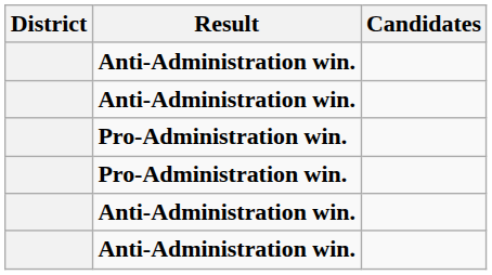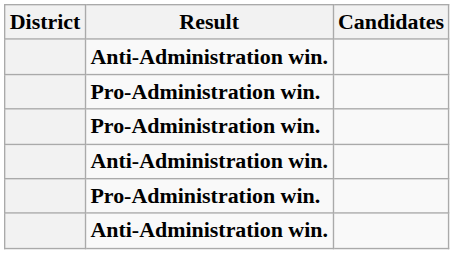row 3 | Result: Anti-Administration win. -> Pro-Administration win.
row 5 | Result: Pro-Administration win. -> Anti-Administration win.
row 6 | Result: Anti-Administration win. -> Pro-Administration win.
